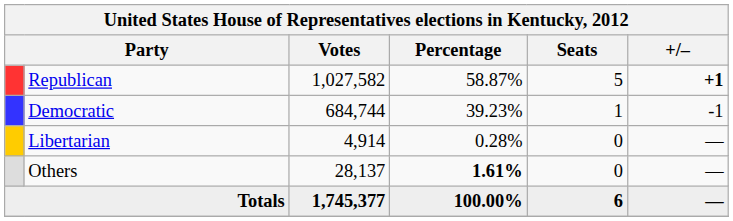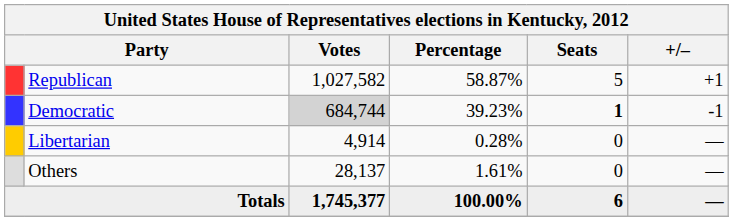Republican | +/–: bold -> normal
Democratic | Votes: no background -> lightgrey background
Democratic | Seats: normal -> bold
Others | Percentage: bold -> normal
